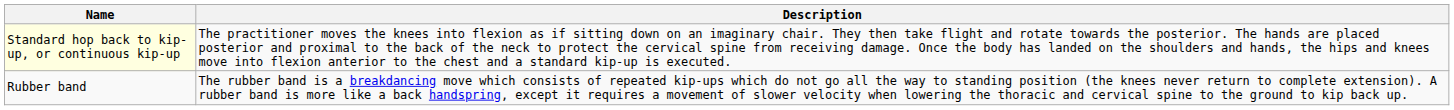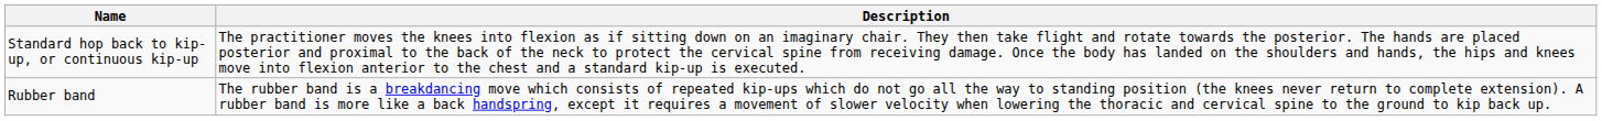Standard hop back to kip-up, or continuous kip-up | Name: lightyellow background -> no background
